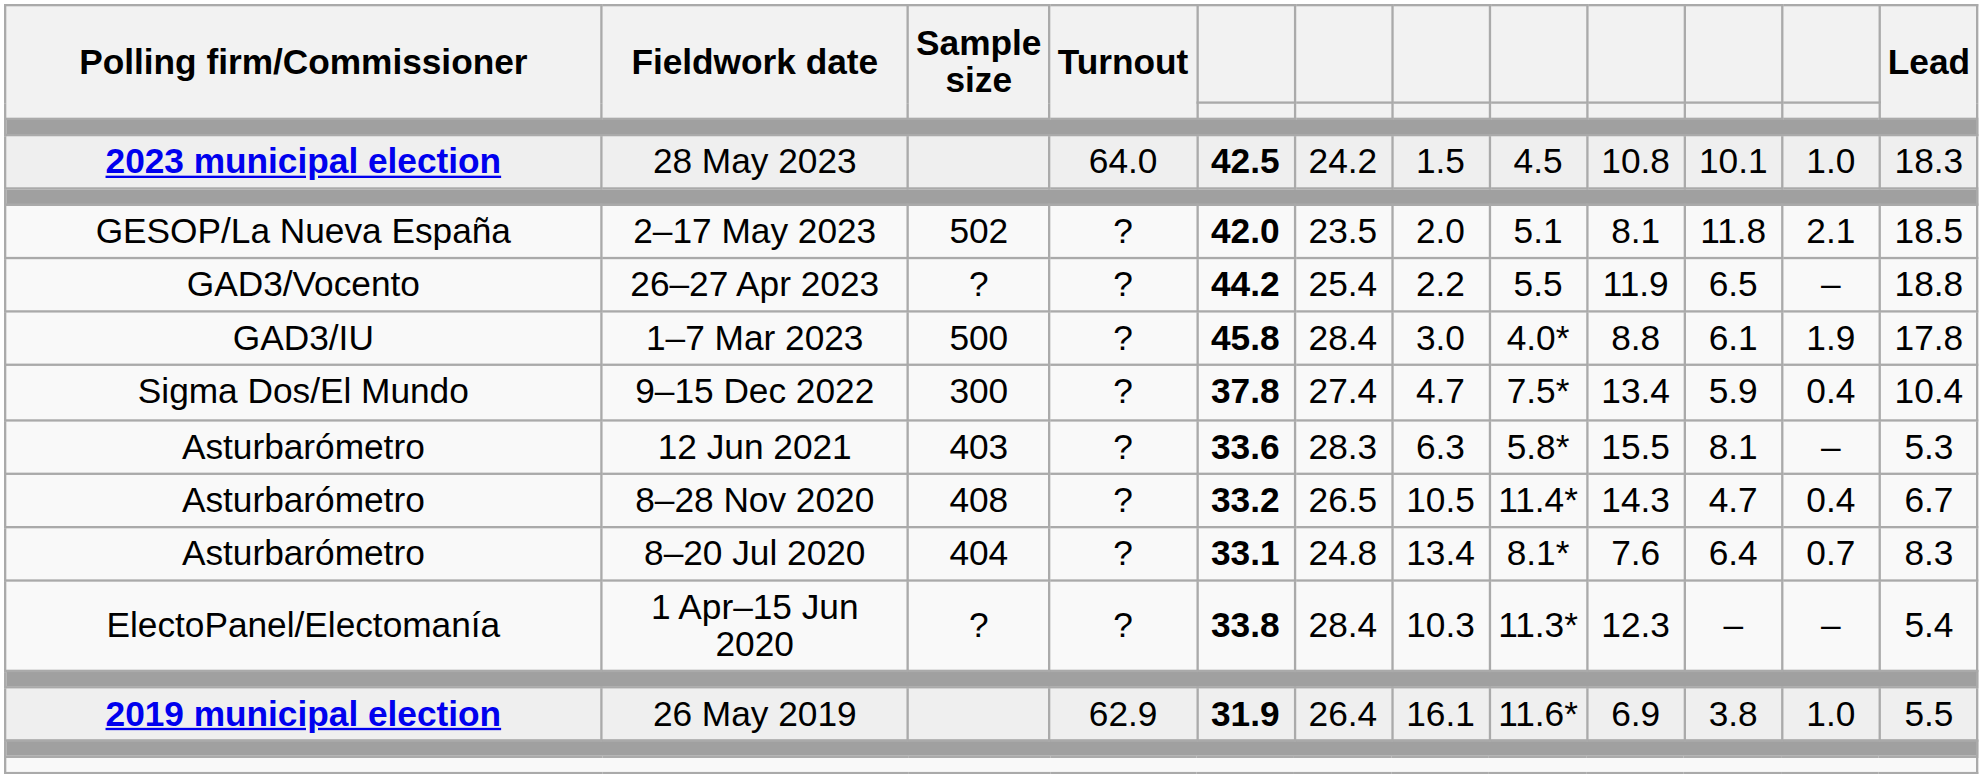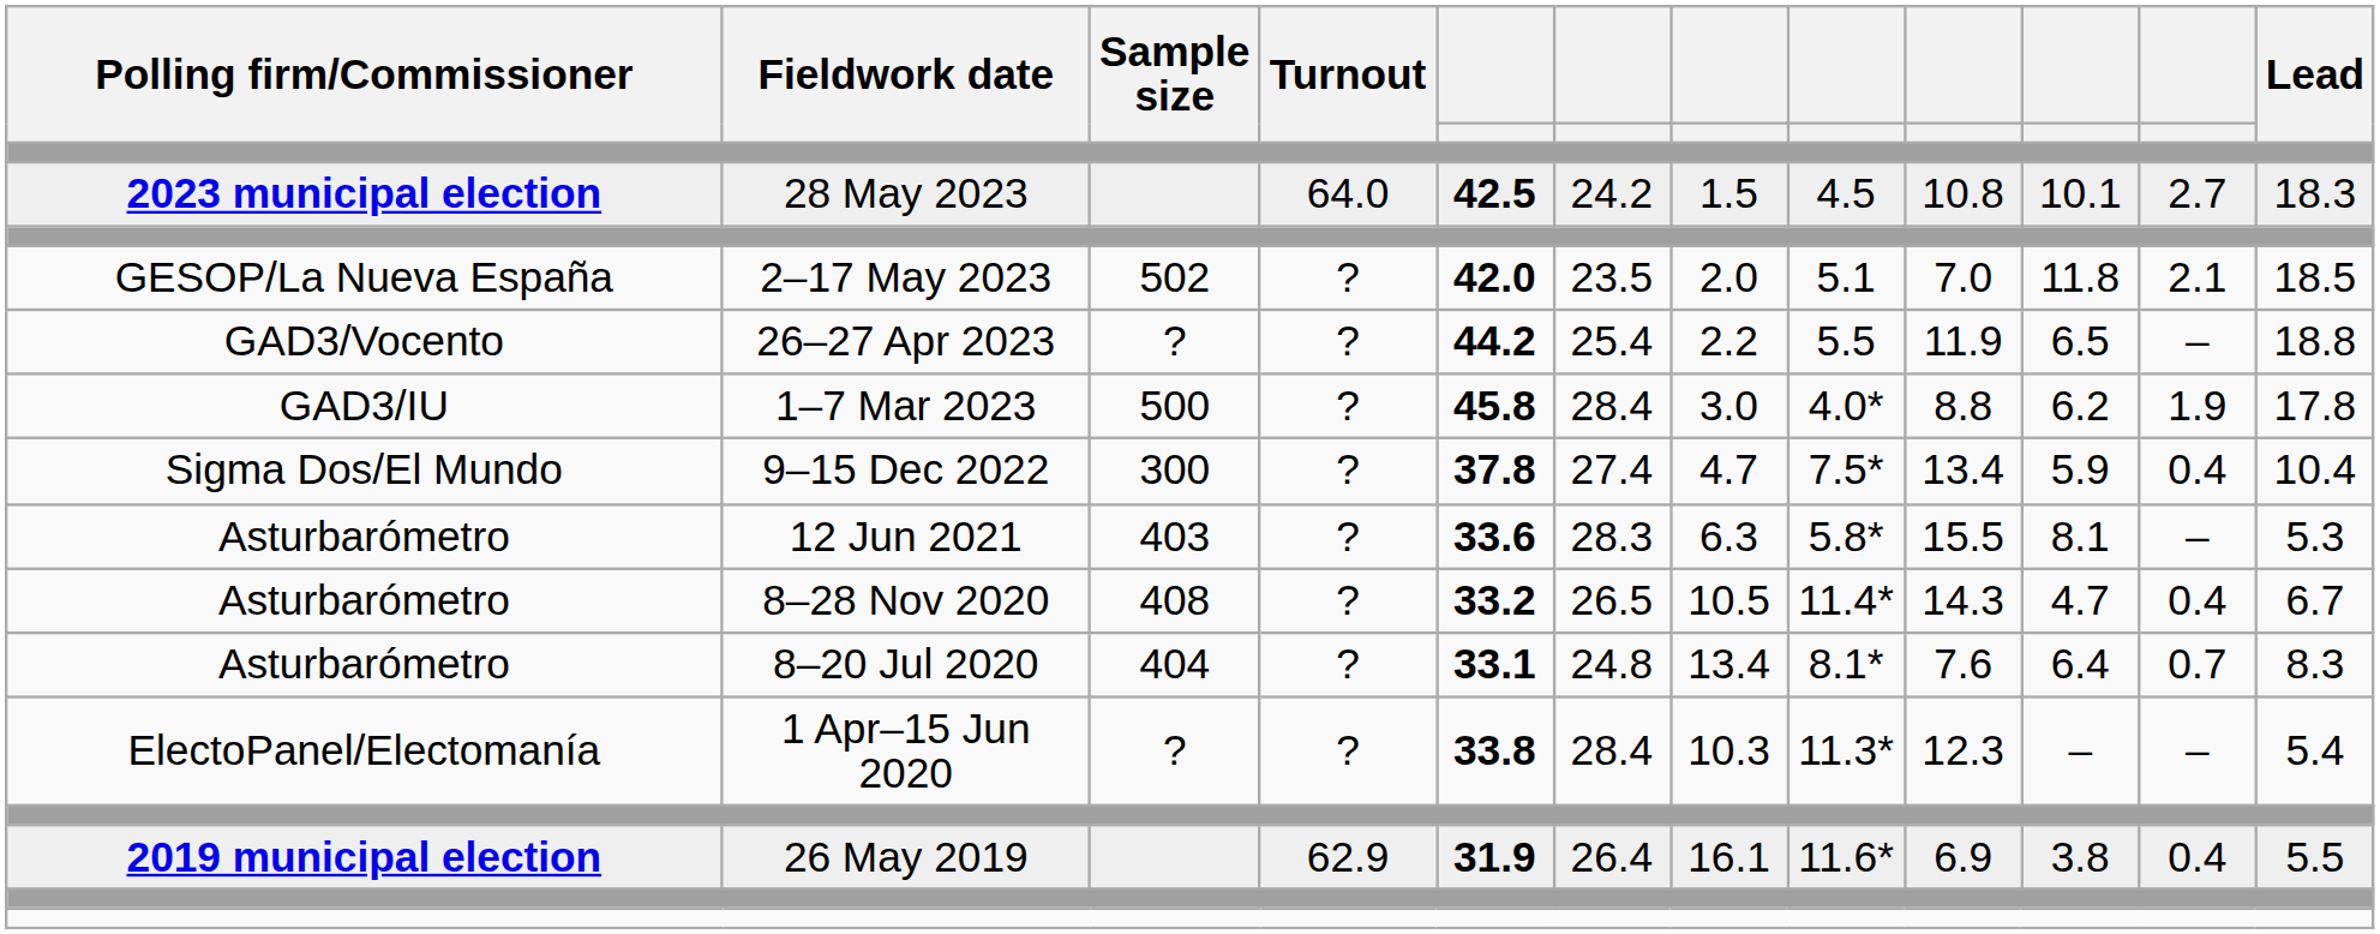28 May 2023 | column 11: 1.0 -> 2.7
2–17 May 2023 | column 9: 8.1 -> 7.0
1–7 Mar 2023 | column 10: 6.1 -> 6.2
26 May 2019 | column 11: 1.0 -> 0.4
